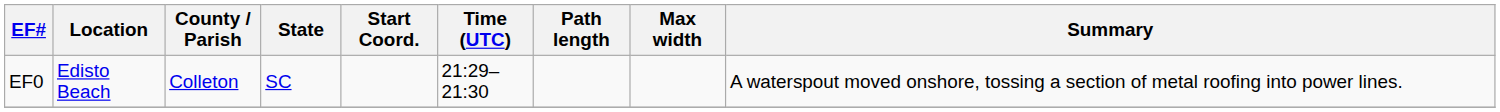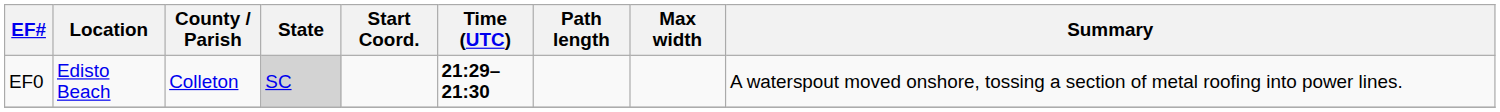EF0 | State: no background -> lightgrey background
EF0 | Time (UTC): normal -> bold
